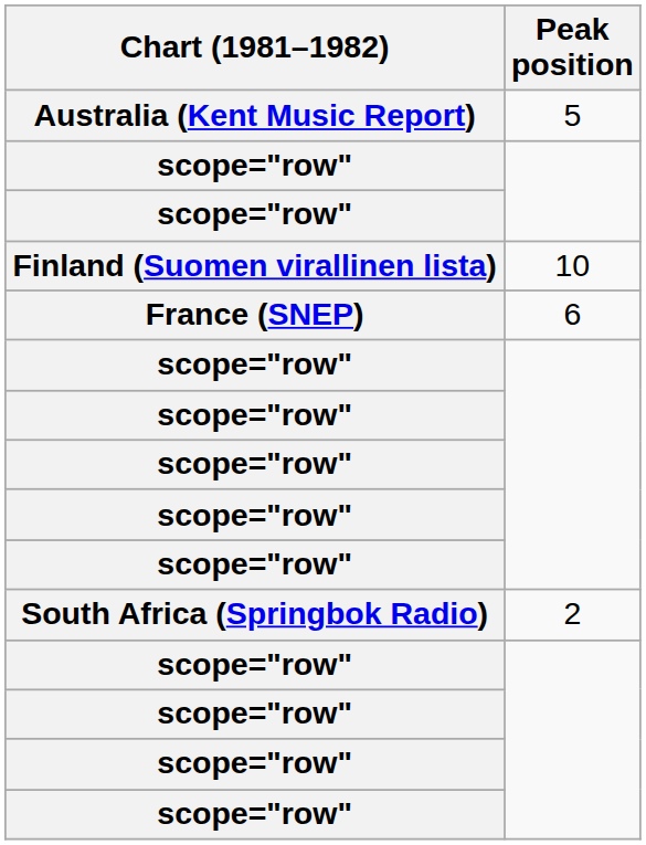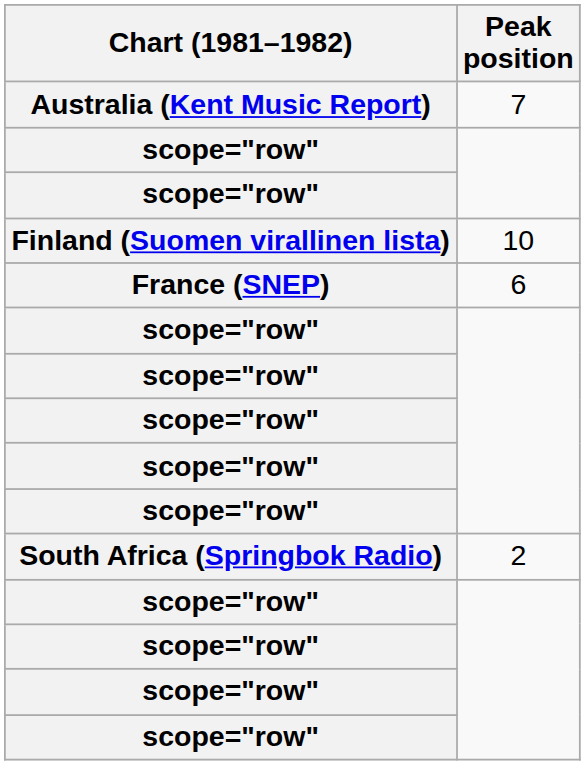Australia (Kent Music Report) | Peak position: 5 -> 7
